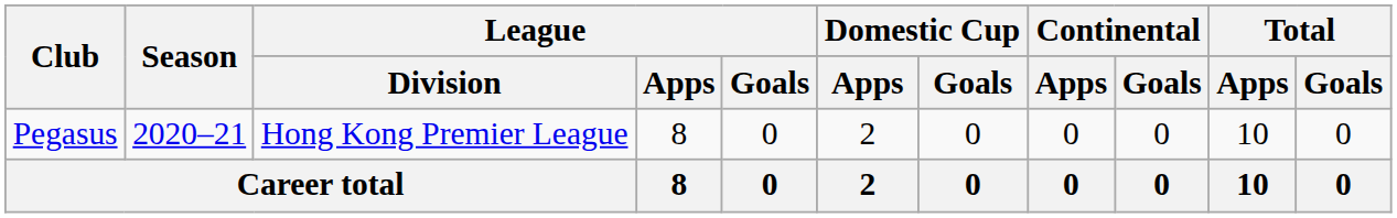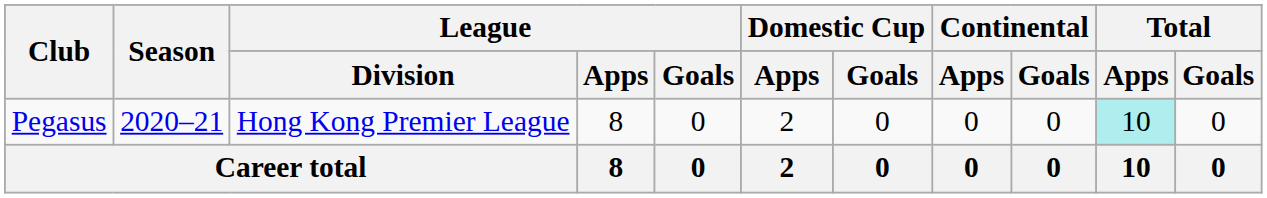Pegasus | Total / Apps: no background -> paleturquoise background
